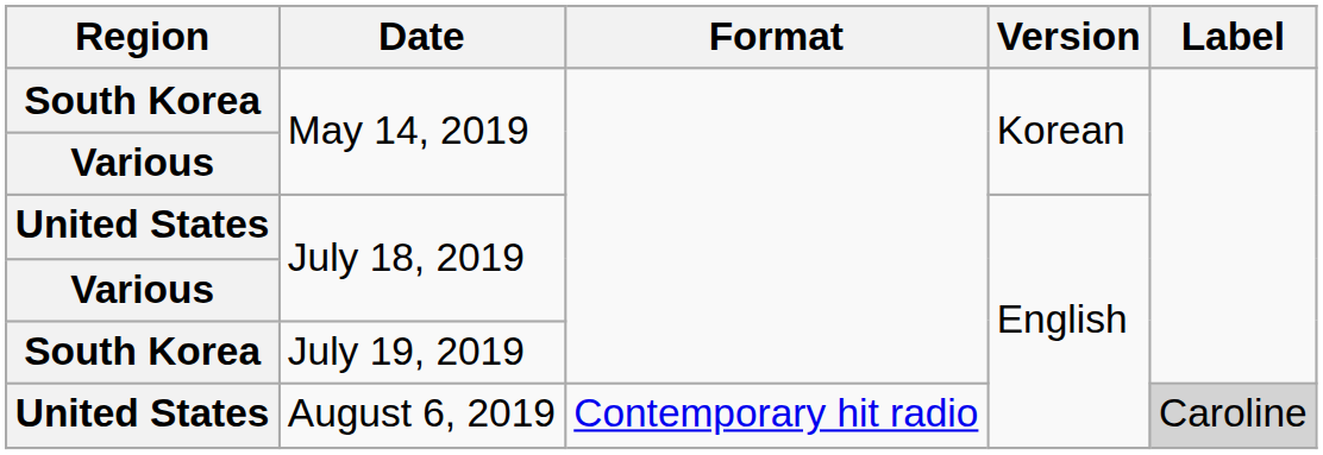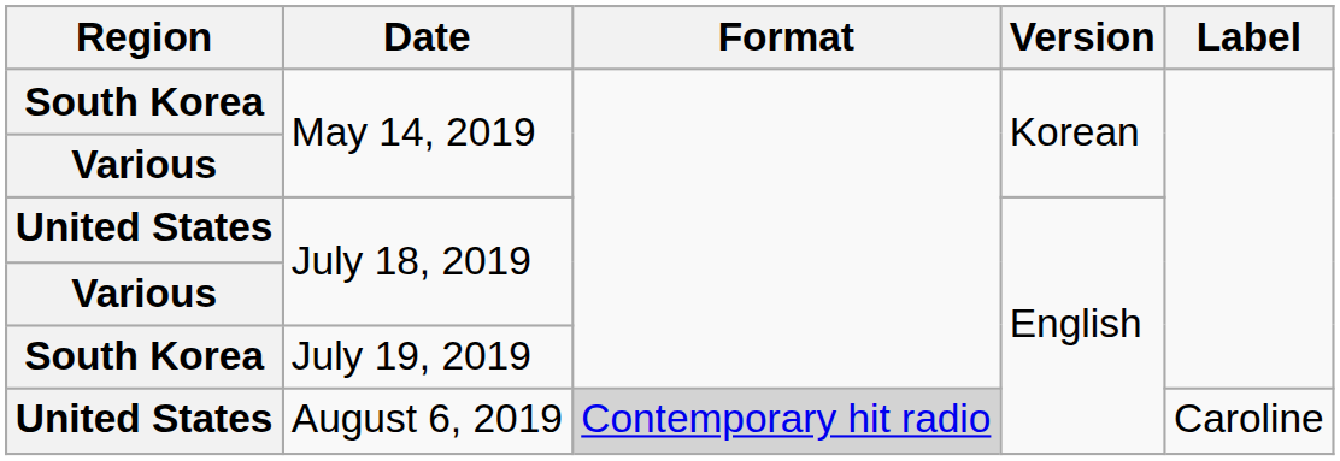August 6, 2019 | Format: no background -> lightgrey background
August 6, 2019 | Label: lightgrey background -> no background
